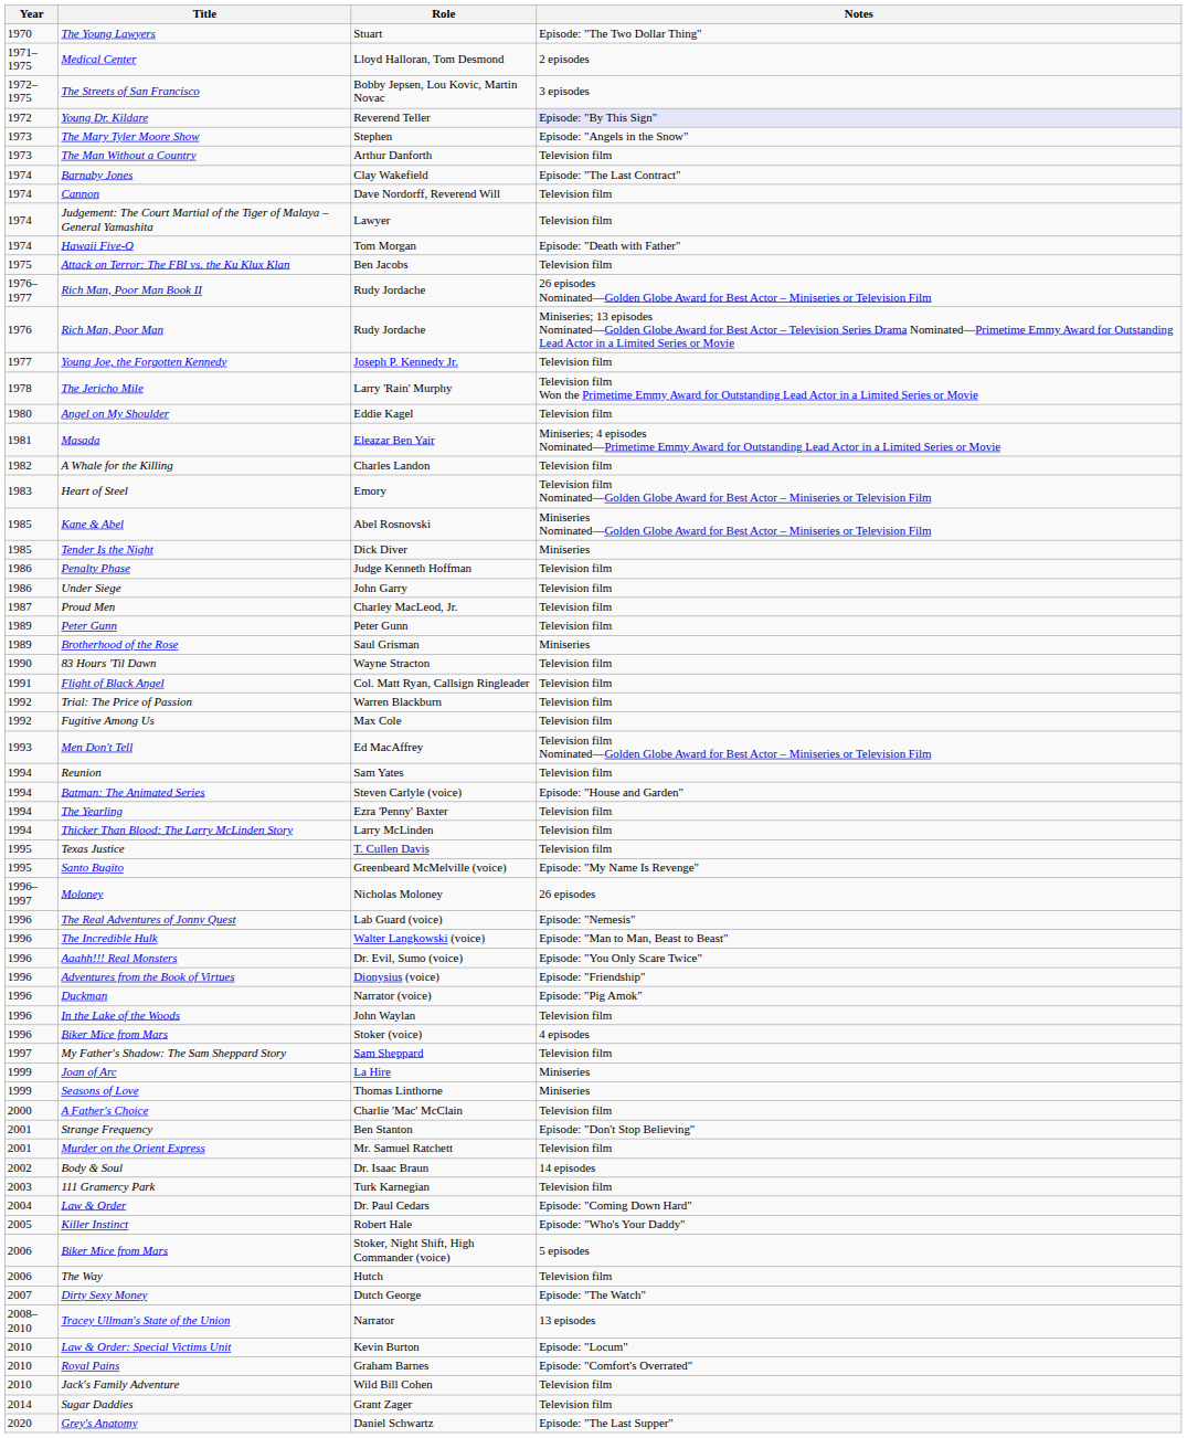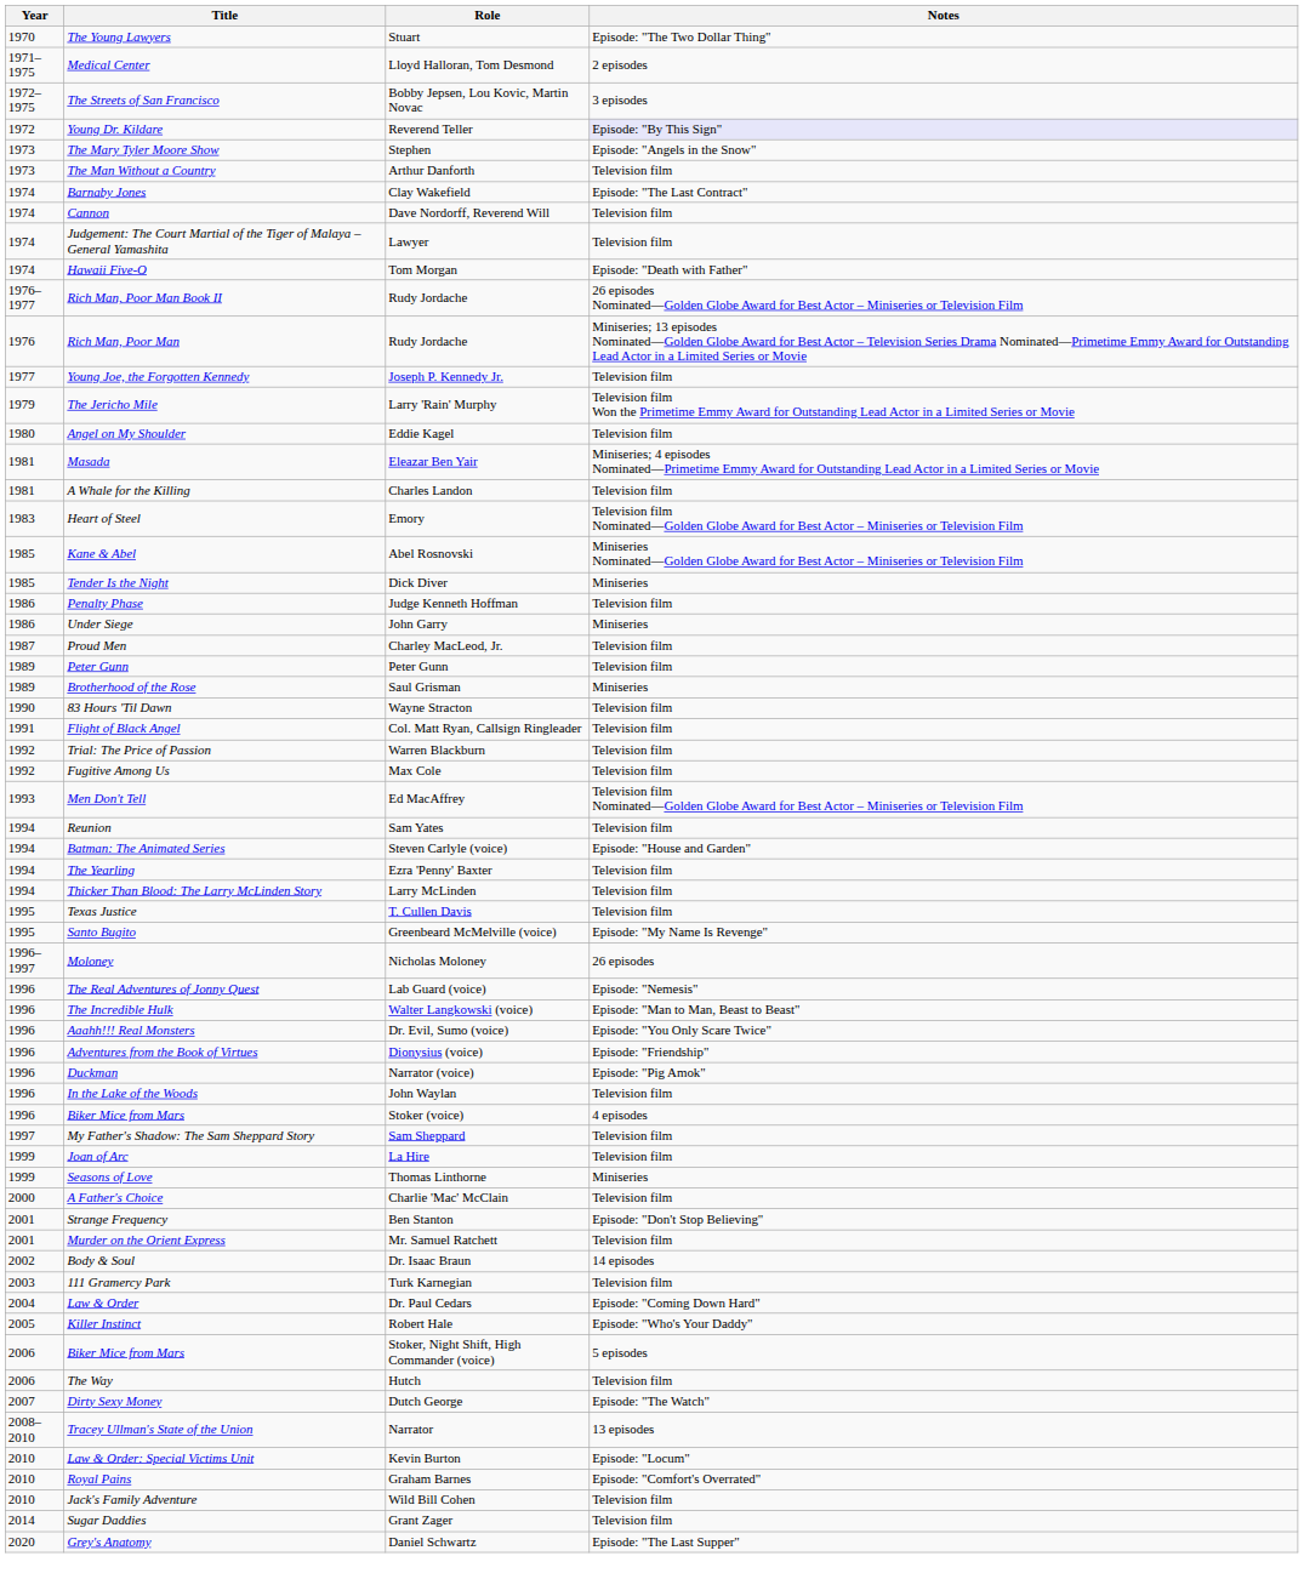- row: 1975 | Attack on Terror: The FBI vs. the Ku Klux Klan | Ben Jacobs | Television film
The Jericho Mile | Year: 1978 -> 1979
A Whale for the Killing | Year: 1982 -> 1981
Under Siege | Notes: Television film -> Miniseries
Joan of Arc | Notes: Miniseries -> Television film
